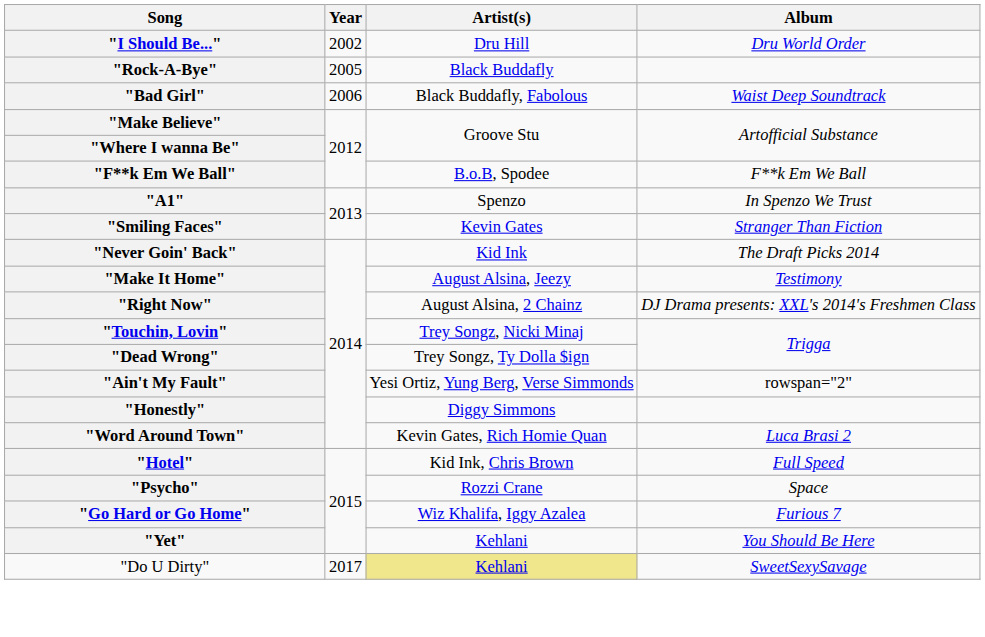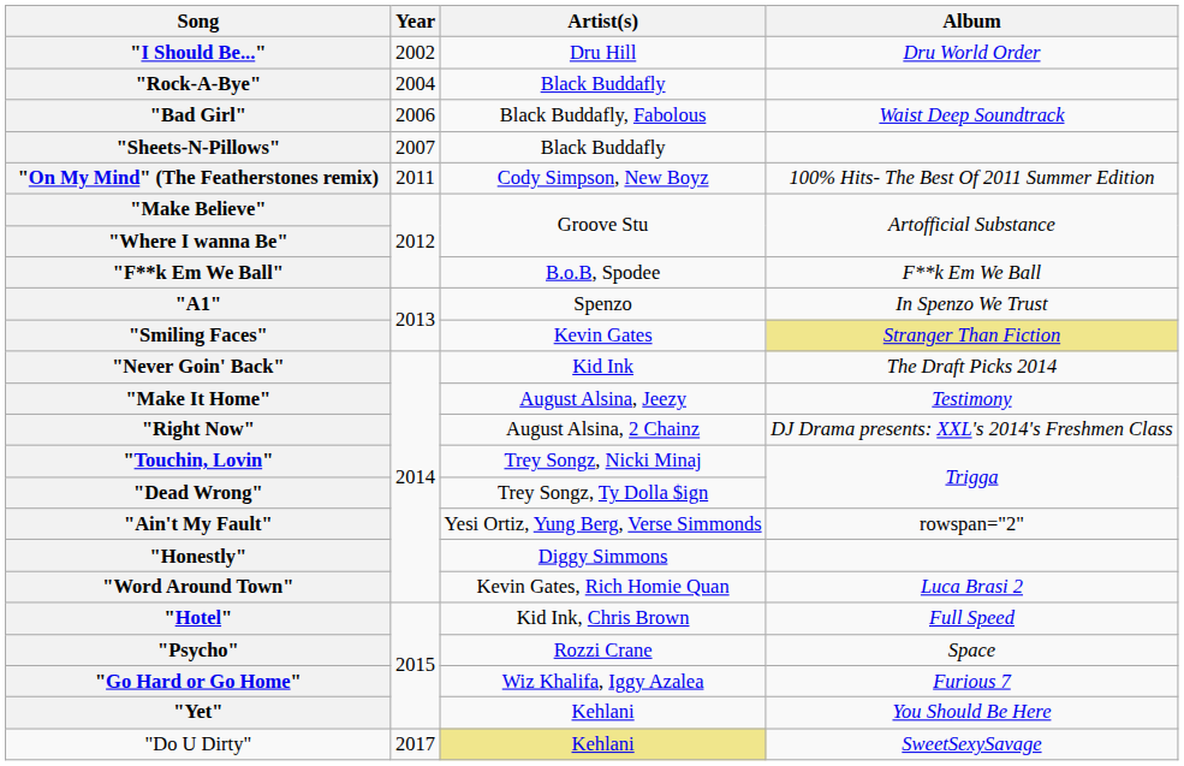"Rock-A-Bye" | Year: 2005 -> 2004
+ row: "Sheets-N-Pillows" | 2007 | Black Buddafly
+ row: "On My Mind" (The Featherstones remix) | 2011 | Cody Simpson, New Boyz | 100% Hits- The Best Of 2011 Summer Edition
"Smiling Faces" | Album: no background -> khaki background
